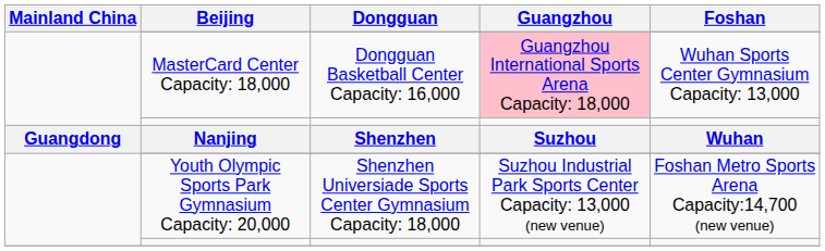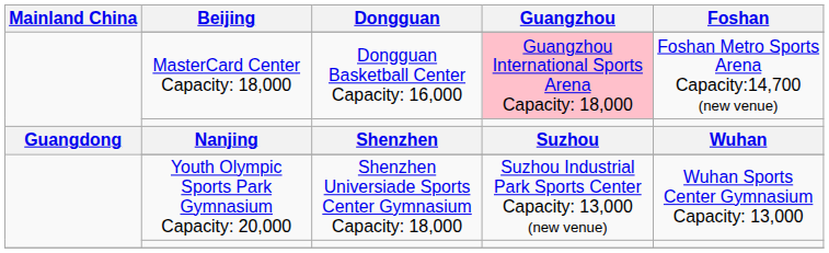MasterCard Center Capacity: 18,000 | Foshan: Wuhan Sports Center Gymnasium Capacity: 13,000 -> Foshan Metro Sports Arena Capacity:14,700 (new venue)
Youth Olympic Sports Park Gymnasium Capacity: 20,000 | Foshan: Foshan Metro Sports Arena Capacity:14,700 (new venue) -> Wuhan Sports Center Gymnasium Capacity: 13,000
